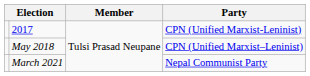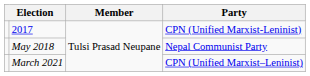May 2018 | Party: CPN (Unified Marxist–Leninist) -> Nepal Communist Party
March 2021 | Party: Nepal Communist Party -> CPN (Unified Marxist–Leninist)
